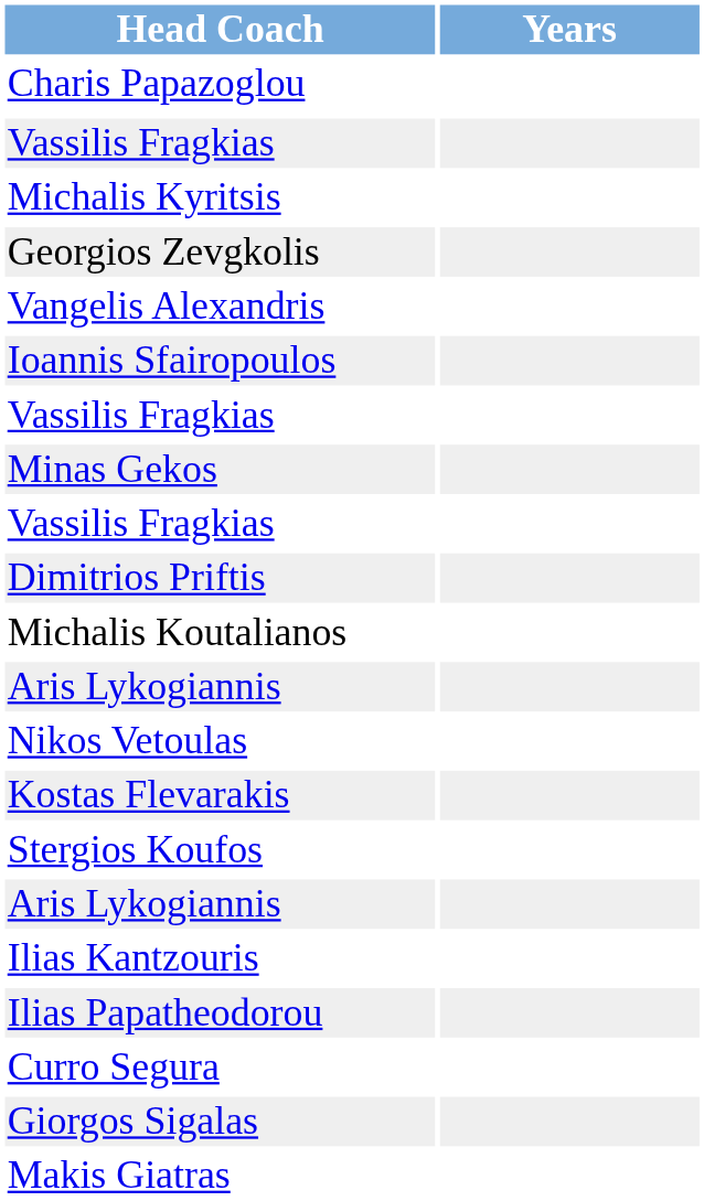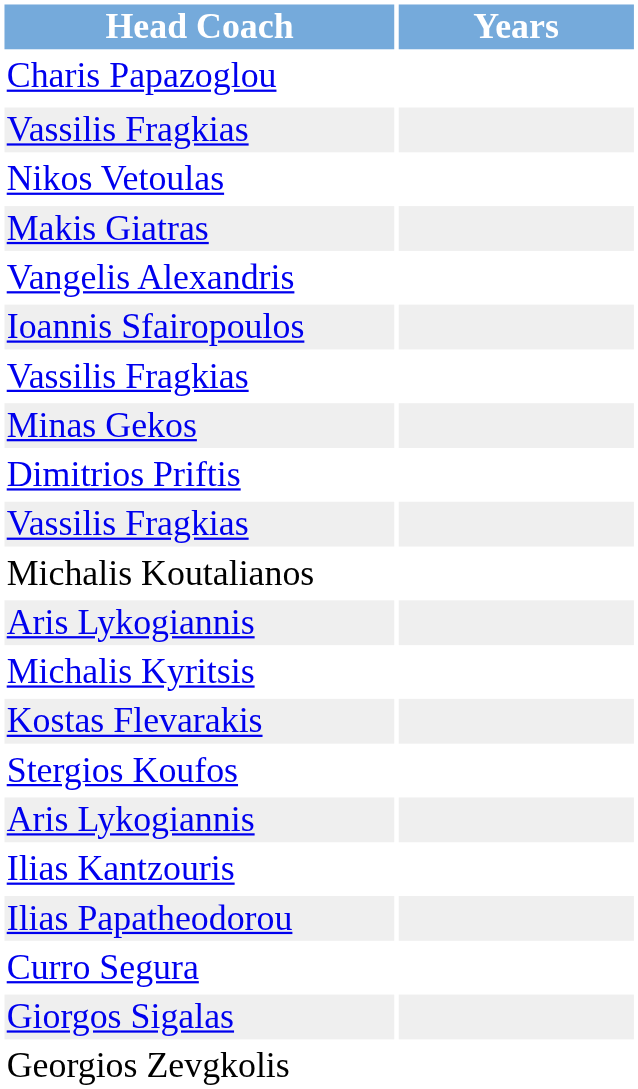row 4 | Head Coach: Michalis Kyritsis -> Nikos Vetoulas
row 5 | Head Coach: Georgios Zevgkolis -> Makis Giatras
row 10 | Head Coach: Vassilis Fragkias -> Dimitrios Priftis
row 11 | Head Coach: Dimitrios Priftis -> Vassilis Fragkias
row 14 | Head Coach: Nikos Vetoulas -> Michalis Kyritsis
row 22 | Head Coach: Makis Giatras -> Georgios Zevgkolis
